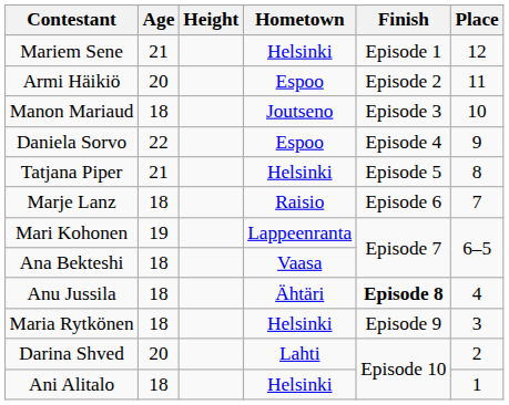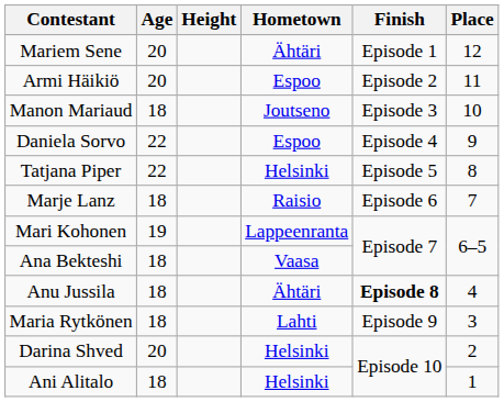Mariem Sene | Age: 21 -> 20
Mariem Sene | Hometown: Helsinki -> Ähtäri
Tatjana Piper | Age: 21 -> 22
Maria Rytkönen | Hometown: Helsinki -> Lahti
Darina Shved | Hometown: Lahti -> Helsinki
